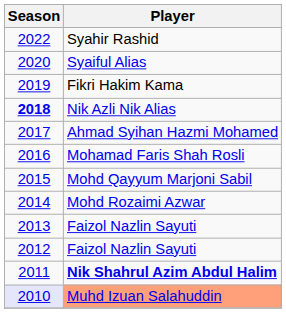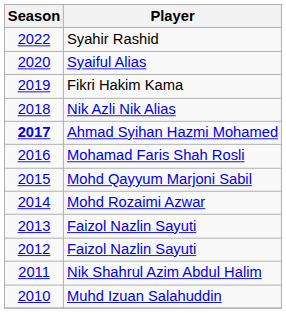row 5 | Season: bold -> normal
row 6 | Season: normal -> bold
row 12 | Player: bold -> normal
row 13 | Season: lavender background -> no background
row 13 | Player: lightsalmon background -> no background
